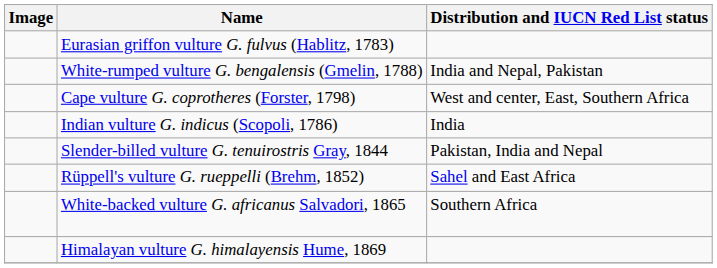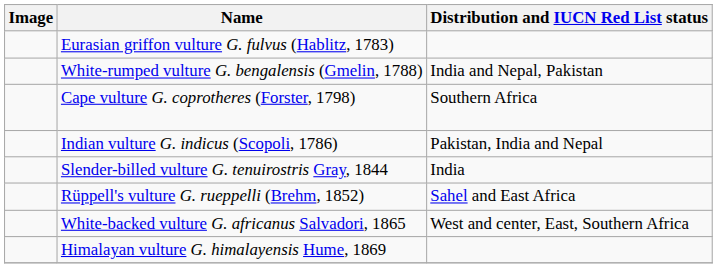Cape vulture G. coprotheres (Forster, 1798) | Distribution and IUCN Red List status: West and center, East, Southern Africa -> Southern Africa
Indian vulture G. indicus (Scopoli, 1786) | Distribution and IUCN Red List status: India -> Pakistan, India and Nepal
Slender-billed vulture G. tenuirostris Gray, 1844 | Distribution and IUCN Red List status: Pakistan, India and Nepal -> India
White-backed vulture G. africanus Salvadori, 1865 | Distribution and IUCN Red List status: Southern Africa -> West and center, East, Southern Africa
